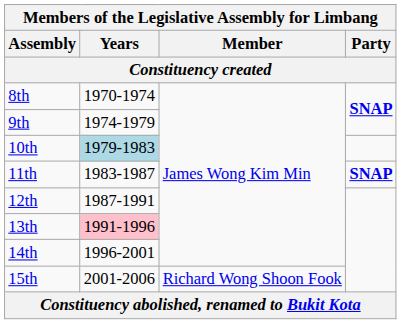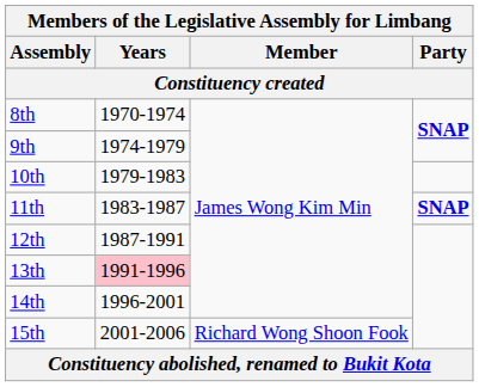10th | Years: lightblue background -> no background
